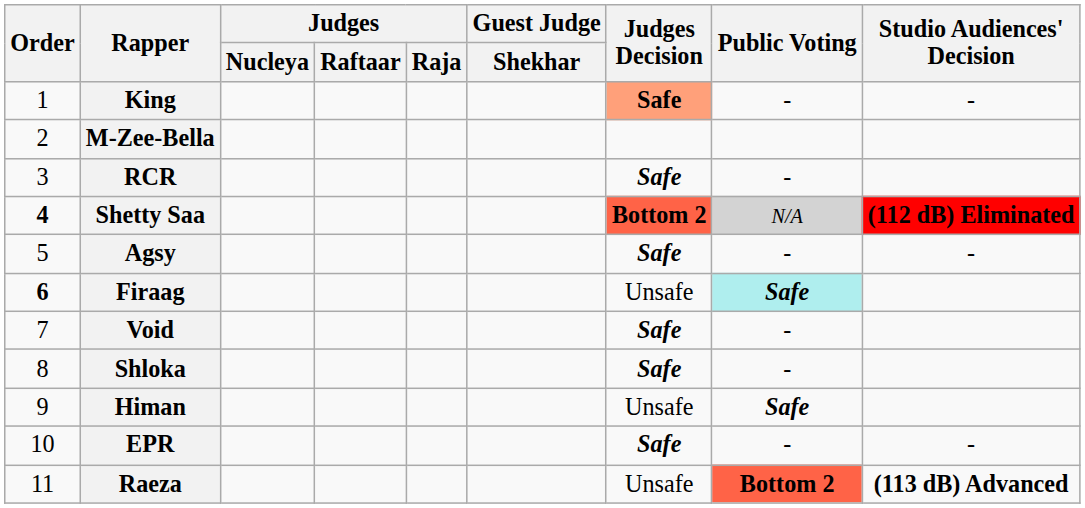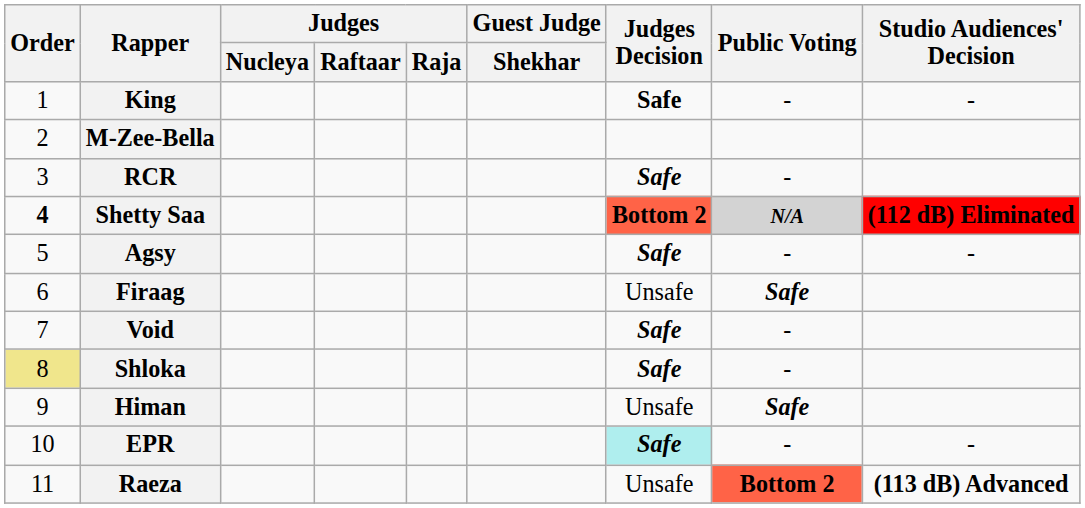King | Judges Decision: lightsalmon background -> no background
Shetty Saa | Public Voting: normal -> bold
Firaag | Order: bold -> normal
Firaag | Public Voting: paleturquoise background -> no background
Shloka | Order: no background -> khaki background
EPR | Judges Decision: no background -> paleturquoise background
